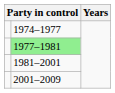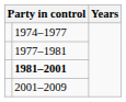1977–1981 | column 2: lightgreen background -> no background
1981–2001 | column 2: normal -> bold
